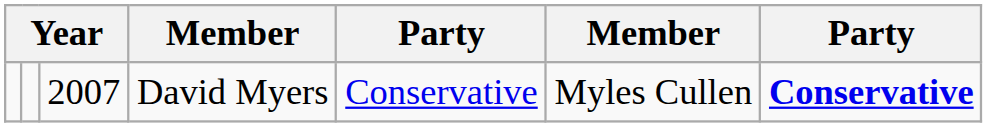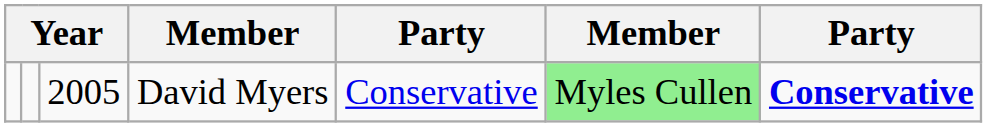David Myers | column 3: 2007 -> 2005
David Myers | column 6: no background -> lightgreen background
